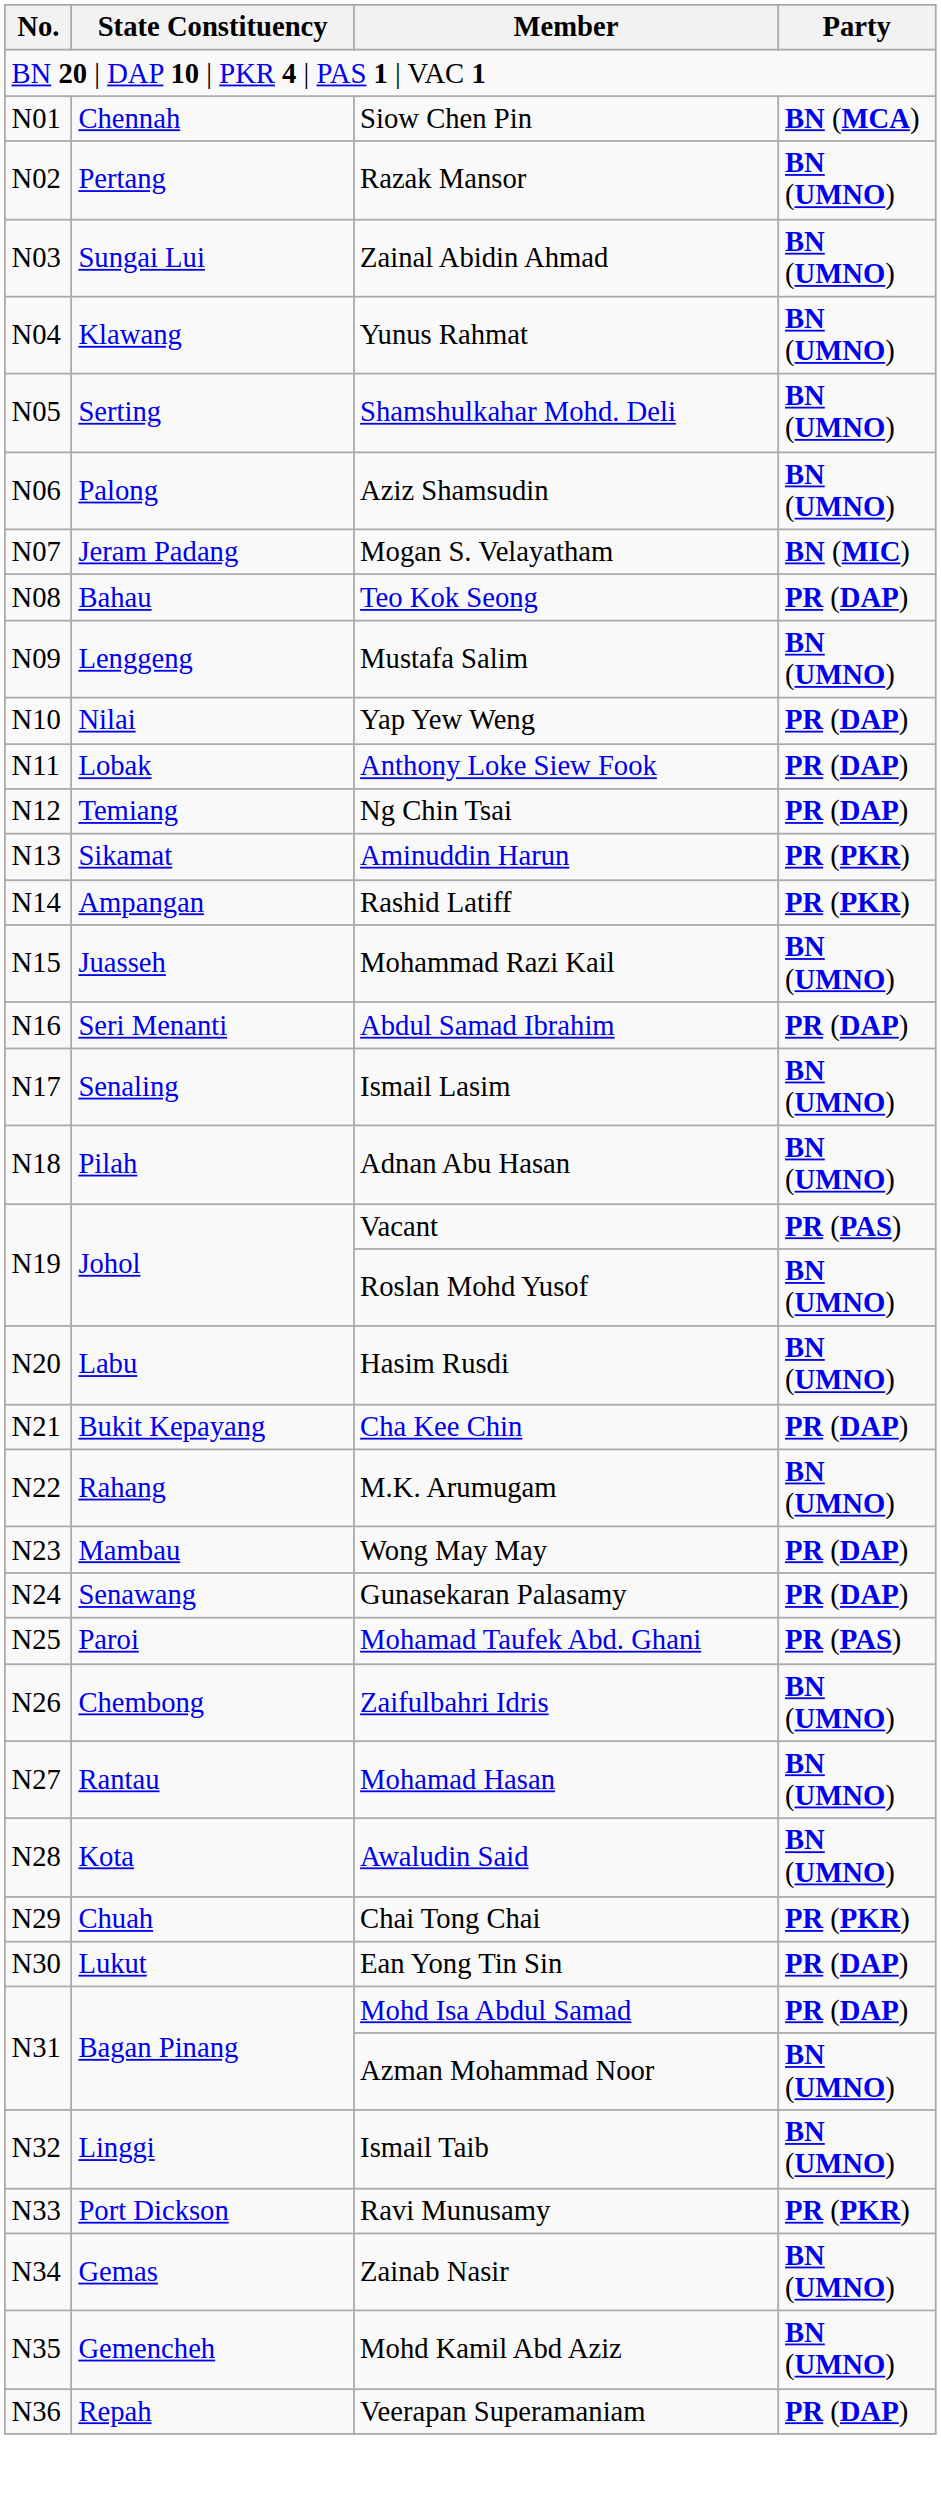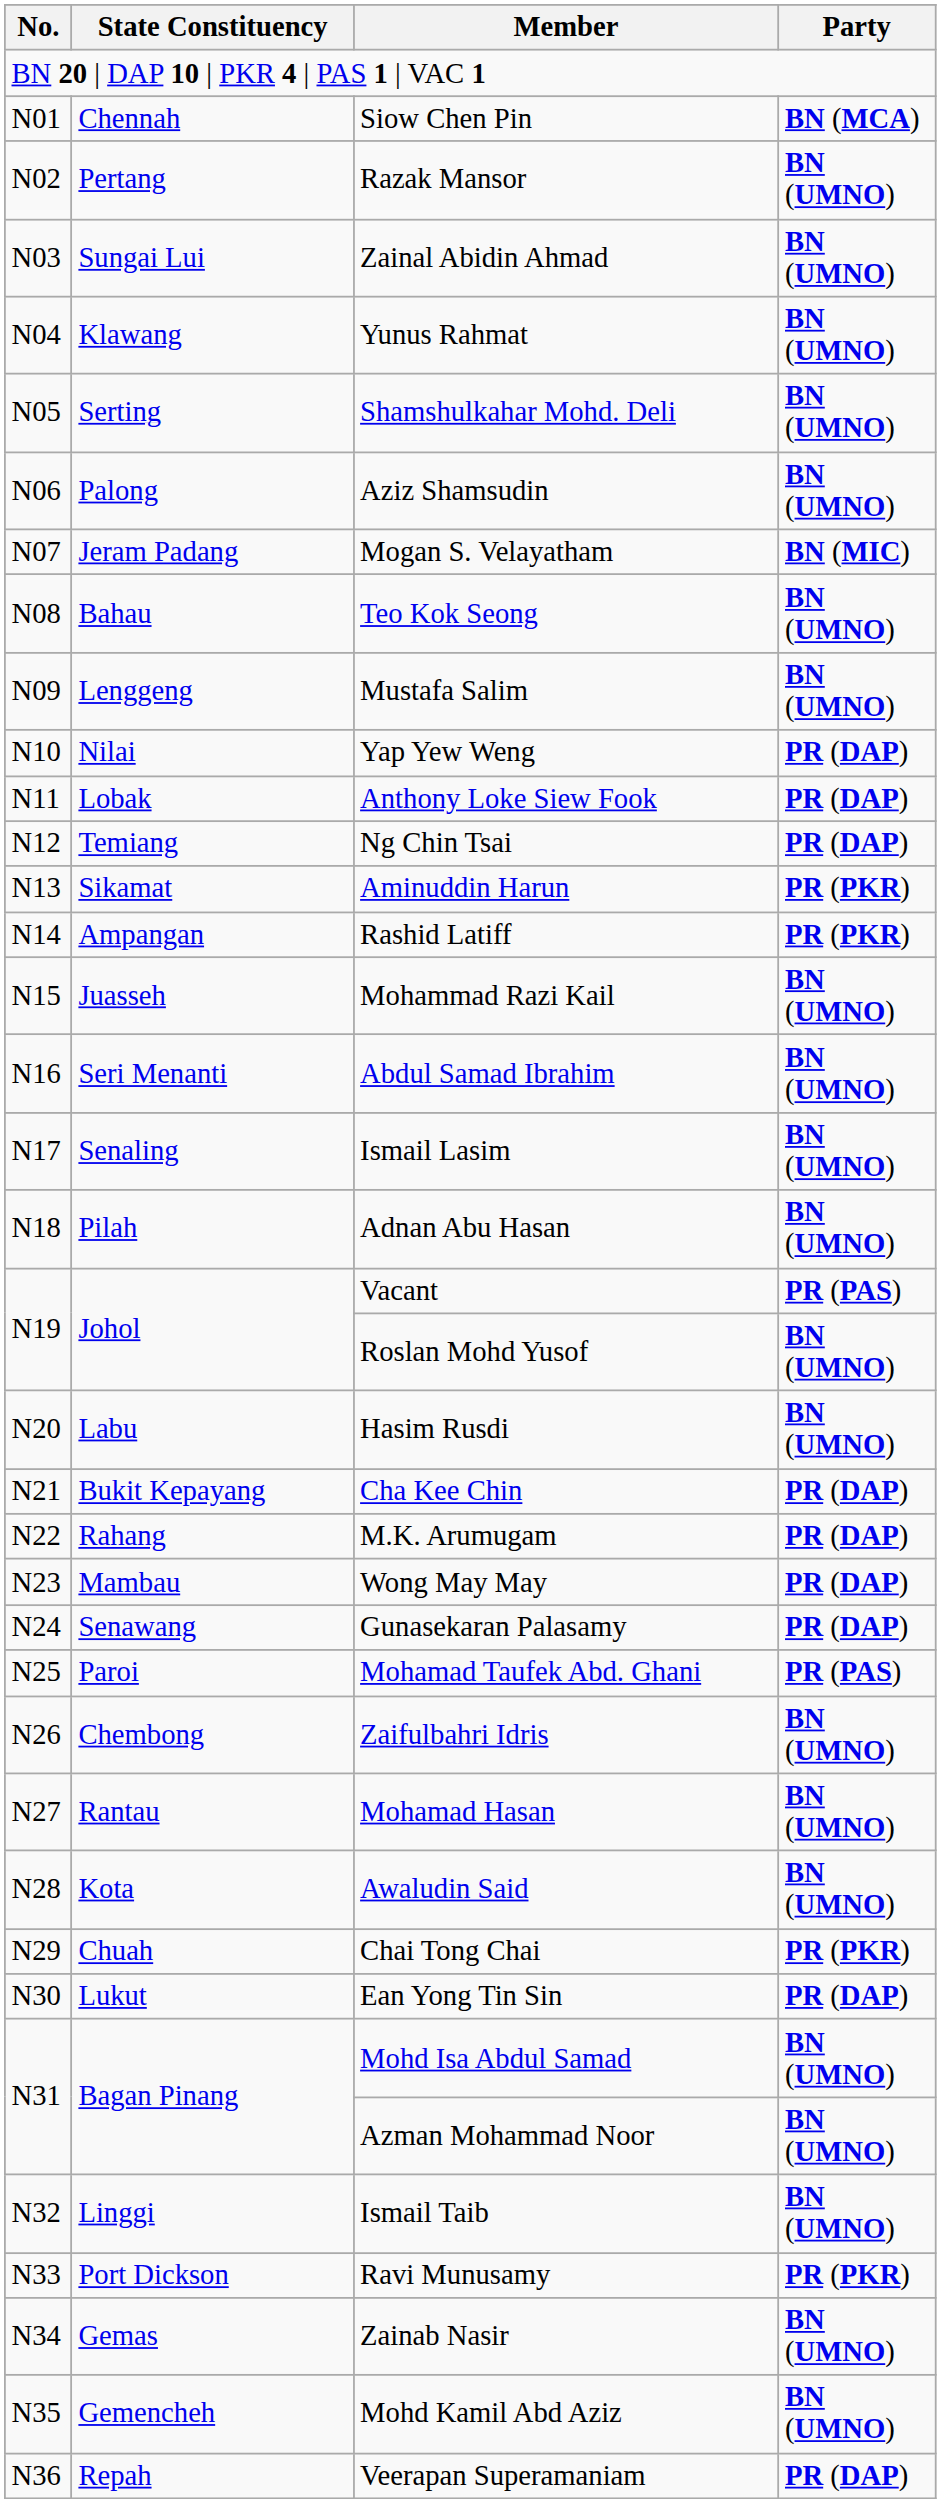Teo Kok Seong | Party: PR (DAP) -> BN (UMNO)
Abdul Samad Ibrahim | Party: PR (DAP) -> BN (UMNO)
M.K. Arumugam | Party: BN (UMNO) -> PR (DAP)
Mohd Isa Abdul Samad | Party: PR (DAP) -> BN (UMNO)
